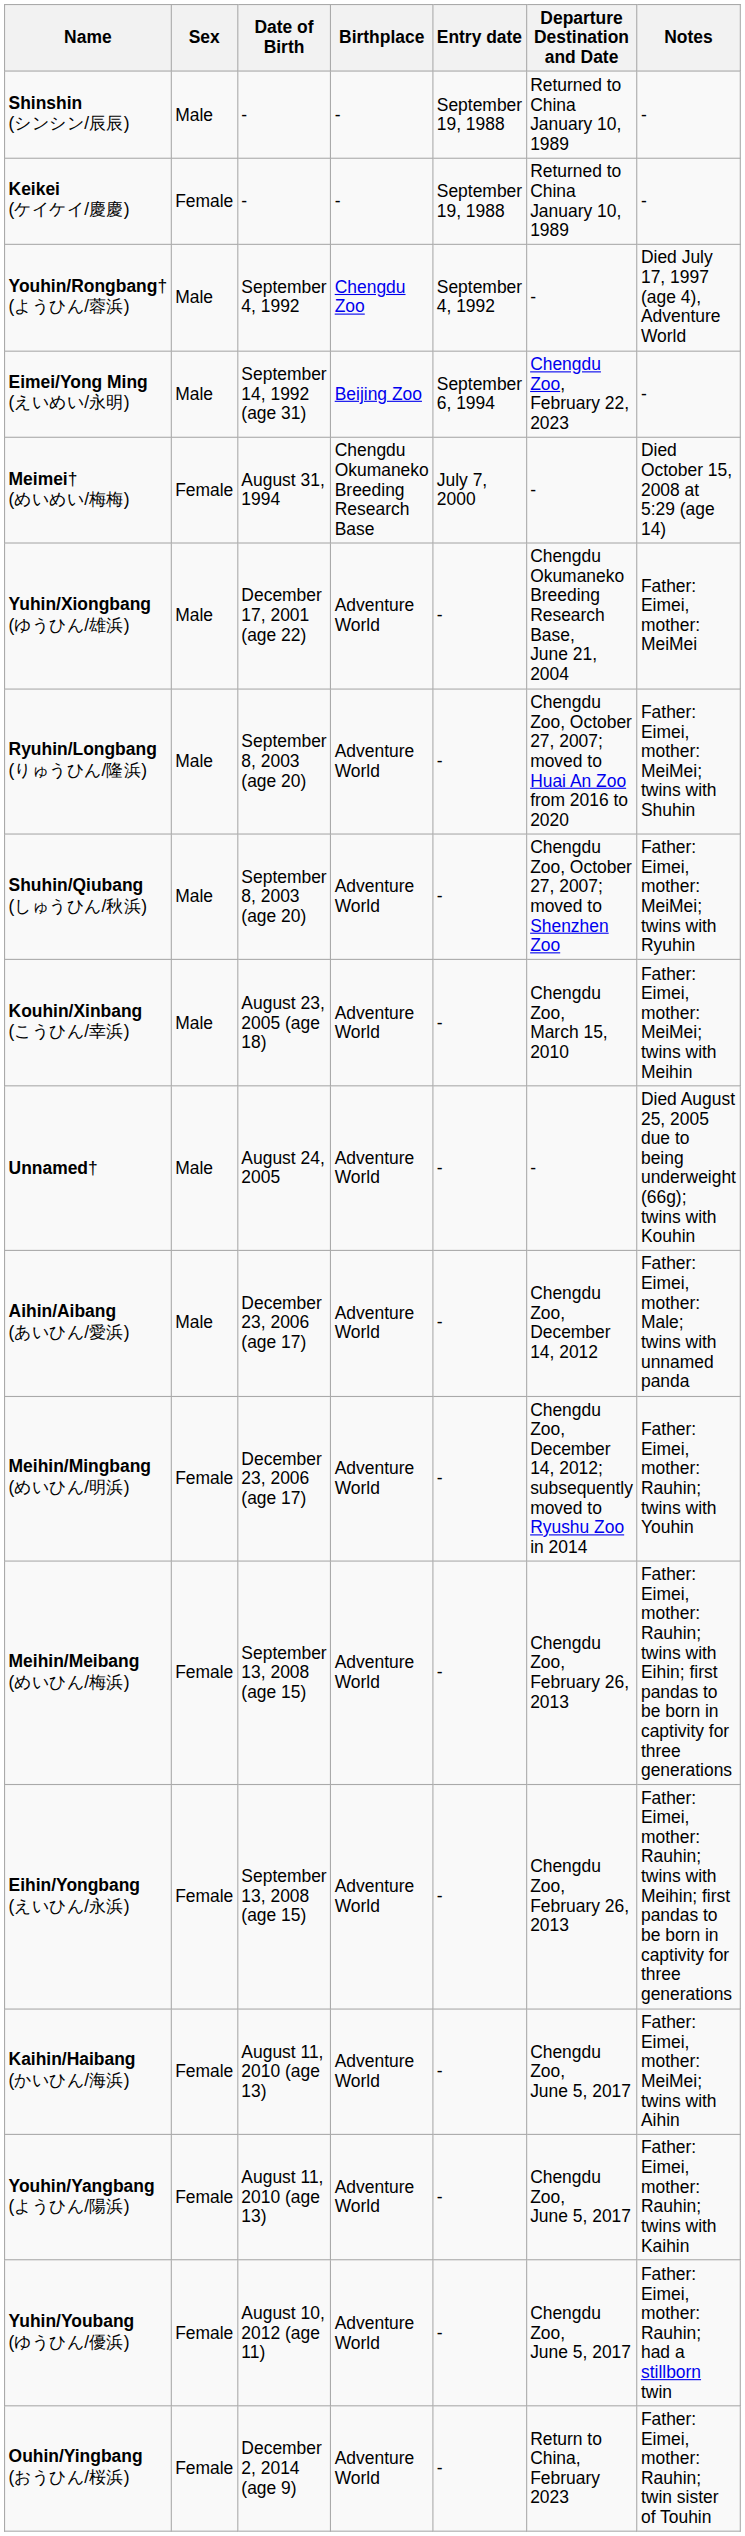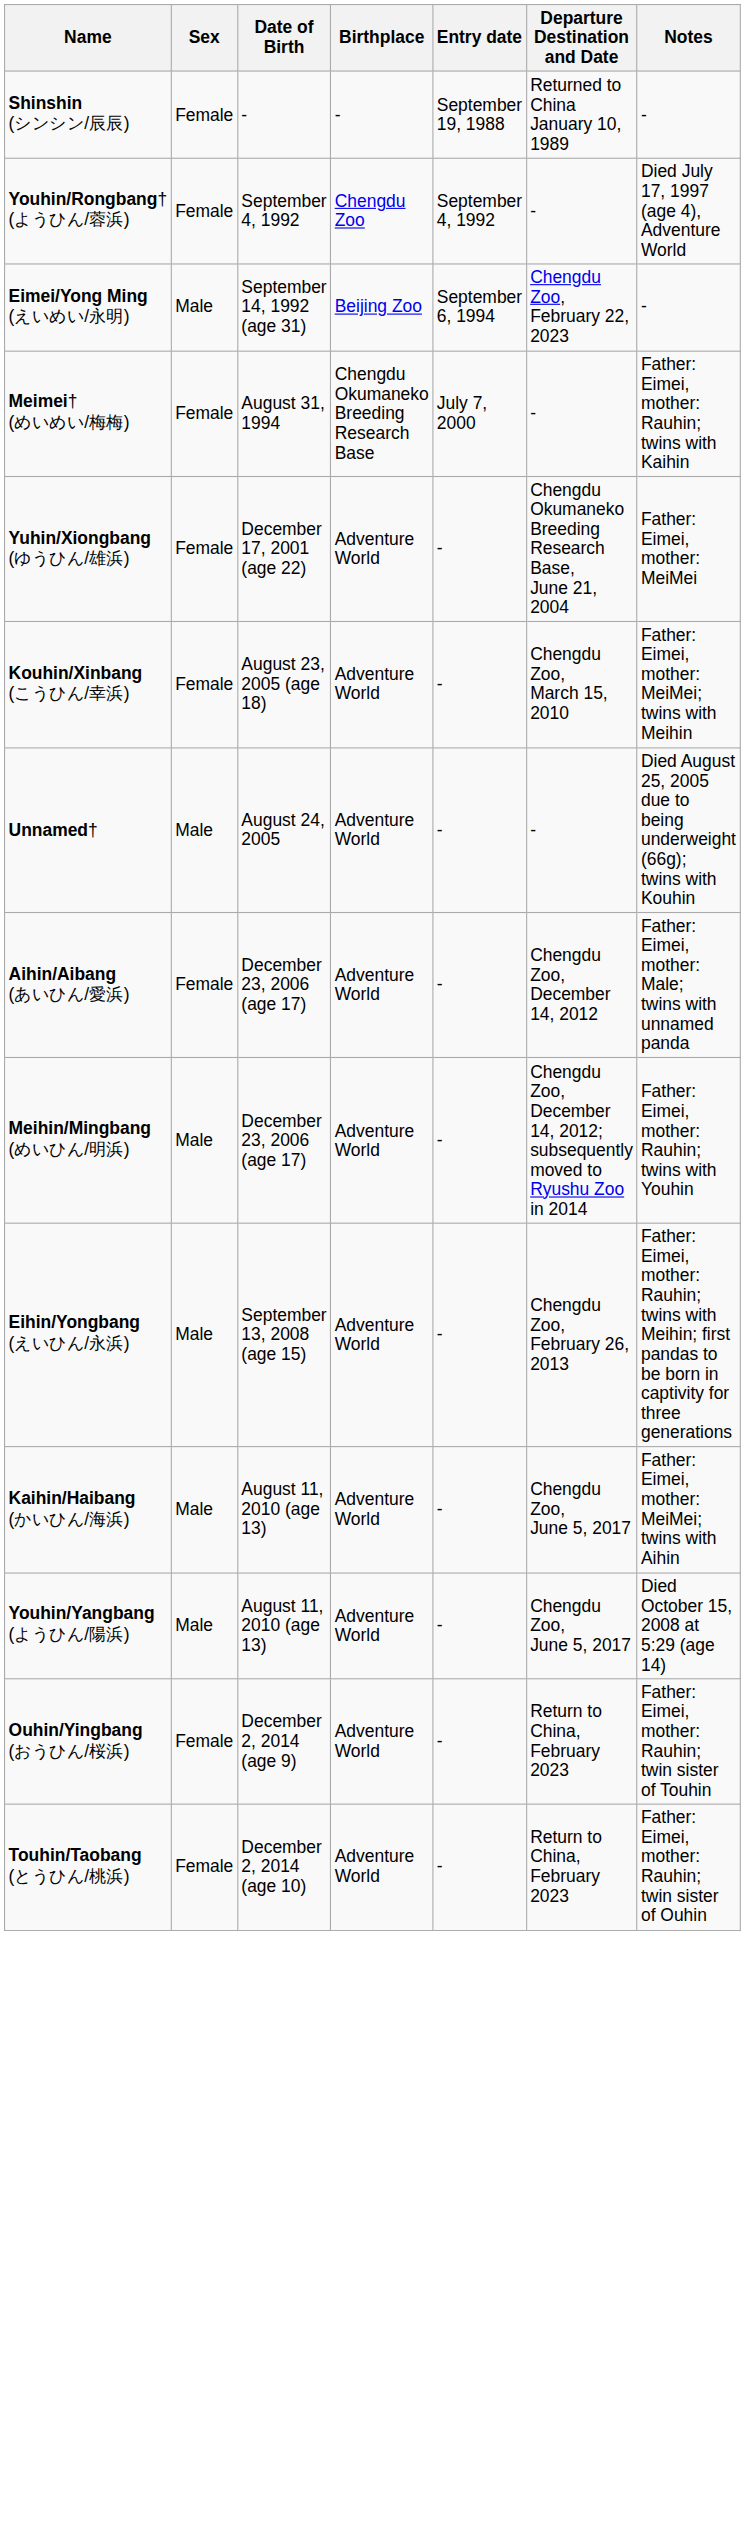Shinshin (シンシン/辰辰) | Sex: Male -> Female
- row: Keikei (ケイケイ/慶慶) | Female | - | - | September 19, 1988 | Returned to China January 10, 1989 | -
Youhin/Rongbang† (ようひん/蓉浜) | Sex: Male -> Female
Meimei† (めいめい/梅梅) | Notes: Died October 15, 2008 at 5:29 (age 14) -> Father: Eimei, mother: Rauhin; twins with Kaihin
Yuhin/Xiongbang (ゆうひん/雄浜) | Sex: Male -> Female
- row: Ryuhin/Longbang (りゅうひん/隆浜) | Male | September 8, 2003 (age 20) | Adventure World | - | Chengdu Zoo, October 27, 2007; moved to Huai An Zoo from 2016 to 2020 | Father: Eimei, mother: MeiMei; twins with Shuhin
- row: Shuhin/Qiubang (しゅうひん/秋浜) | Male | September 8, 2003 (age 20) | Adventure World | - | Chengdu Zoo, October 27, 2007; moved to Shenzhen Zoo | Father: Eimei, mother: MeiMei; twins with Ryuhin
Kouhin/Xinbang (こうひん/幸浜) | Sex: Male -> Female
Aihin/Aibang (あいひん/愛浜) | Sex: Male -> Female
Meihin/Mingbang (めいひん/明浜) | Sex: Female -> Male
- row: Meihin/Meibang (めいひん/梅浜) | Female | September 13, 2008 (age 15) | Adventure World | - | Chengdu Zoo, February 26, 2013 | Father: Eimei, mother: Rauhin; twins with Eihin; first pandas to be born in captivity for three generations
Eihin/Yongbang (えいひん/永浜) | Sex: Female -> Male
Kaihin/Haibang (かいひん/海浜) | Sex: Female -> Male
Youhin/Yangbang (ようひん/陽浜) | Sex: Female -> Male
Youhin/Yangbang (ようひん/陽浜) | Notes: Father: Eimei, mother: Rauhin; twins with Kaihin -> Died October 15, 2008 at 5:29 (age 14)
- row: Yuhin/Youbang (ゆうひん/優浜) | Female | August 10, 2012 (age 11) | Adventure World | - | Chengdu Zoo, June 5, 2017 | Father: Eimei, mother: Rauhin; had a stillborn twin
+ row: Touhin/Taobang (とうひん/桃浜) | Female | December 2, 2014 (age 10) | Adventure World | - | Return to China, February 2023 | Father: Eimei, mother: Rauhin; twin sister of Ouhin
